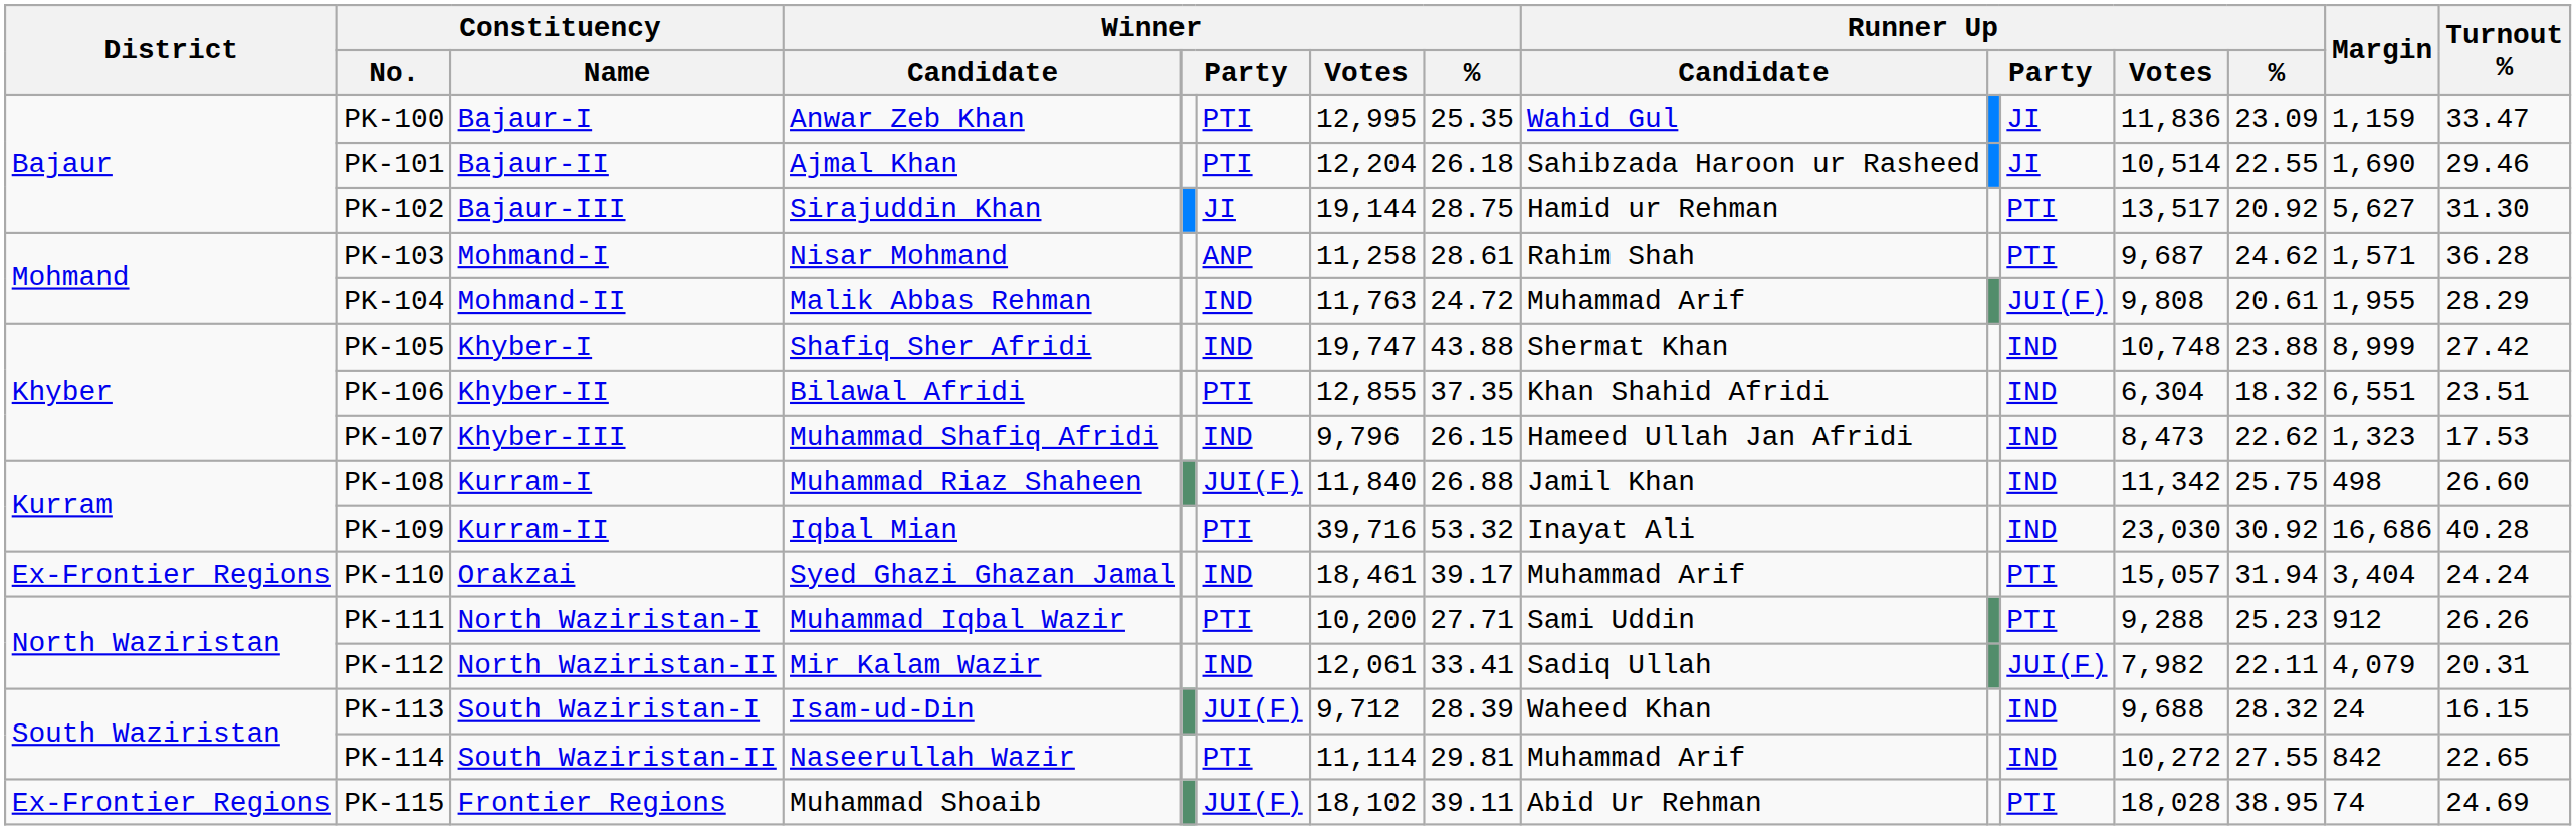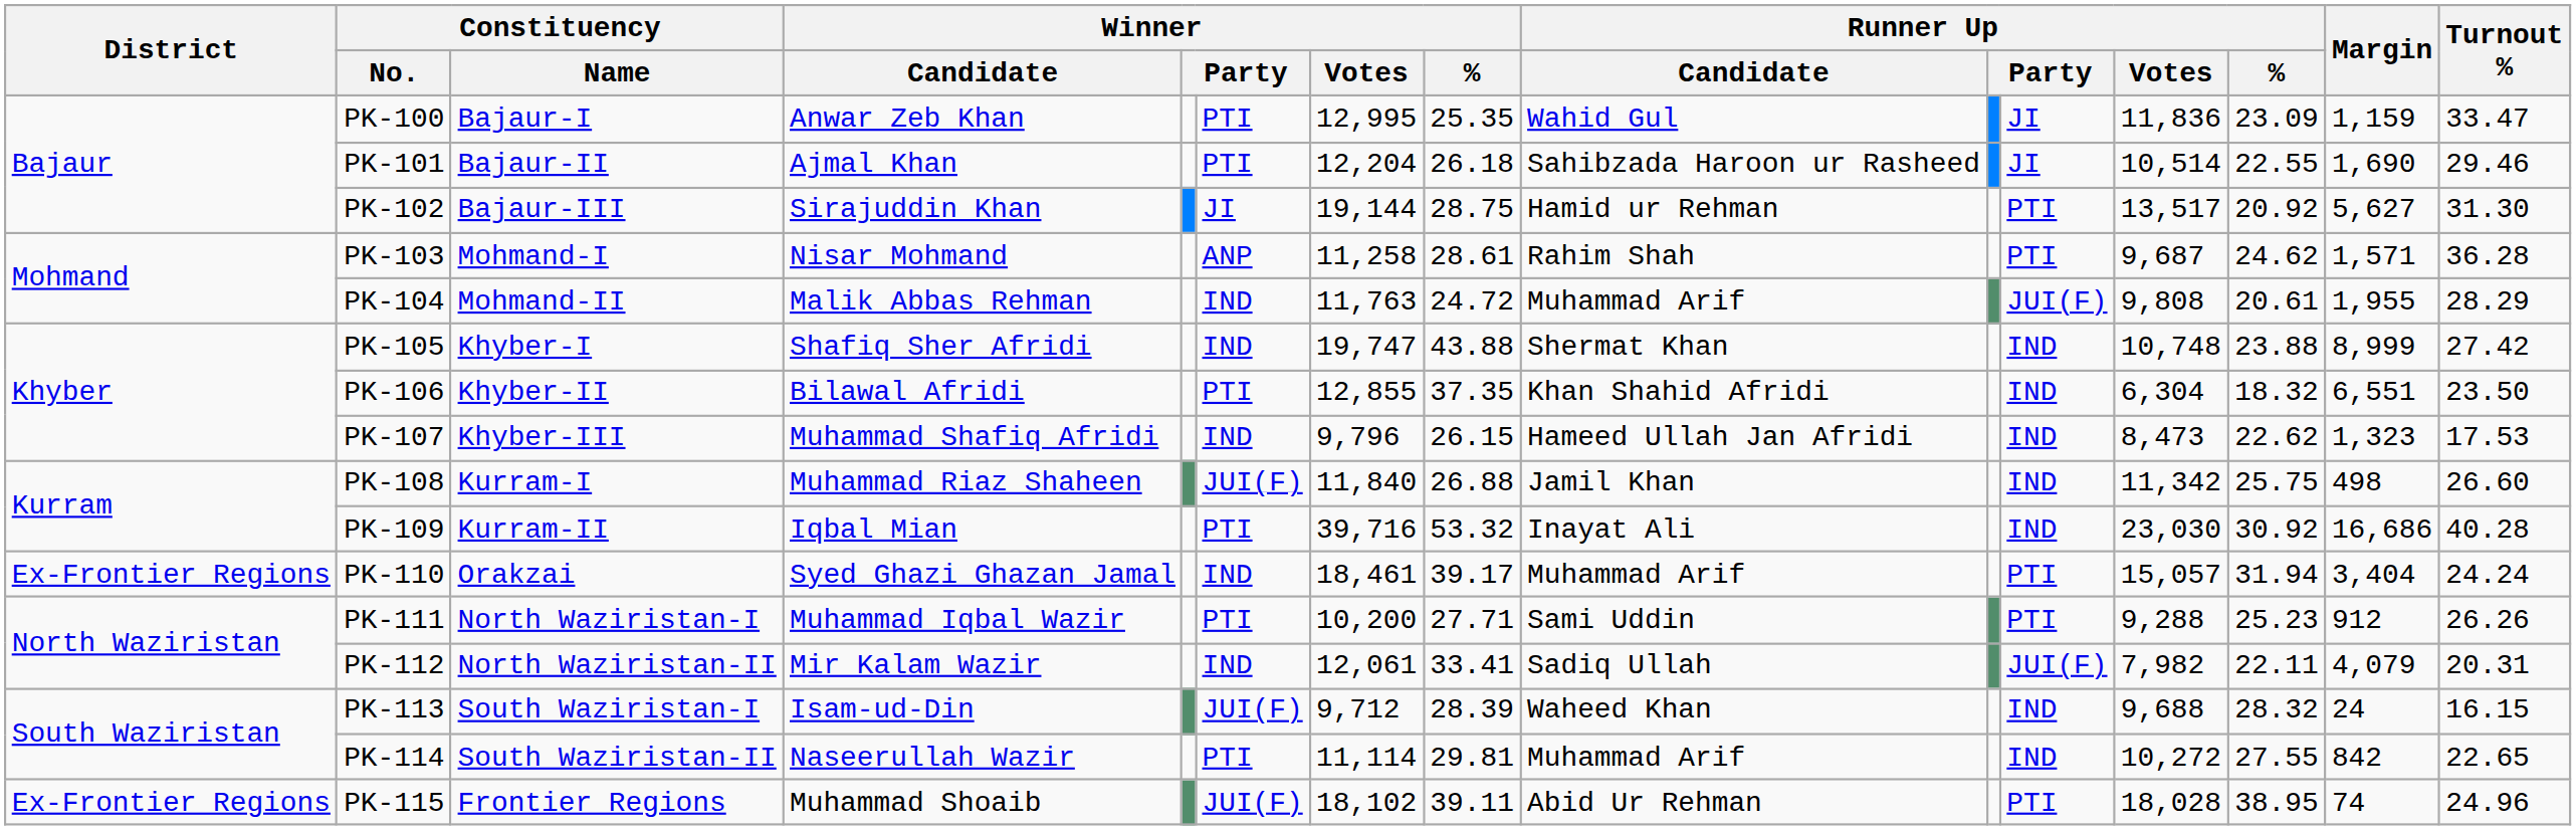PK-106 | Turnout %: 23.51 -> 23.50
PK-115 | Turnout %: 24.69 -> 24.96
